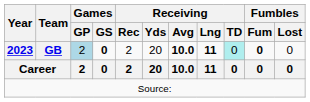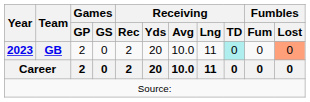2023 | Games / GP: lightblue background -> no background
2023 | Games / GS: bold -> normal
2023 | Receiving / Avg: bold -> normal
2023 | Receiving / Lng: bold -> normal
2023 | Fumbles / Fum: bold -> normal
2023 | Fumbles / Lost: no background -> lightsalmon background
